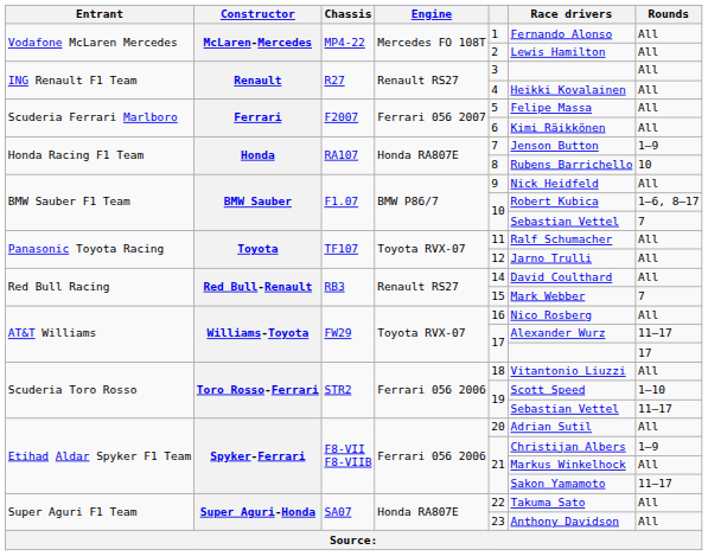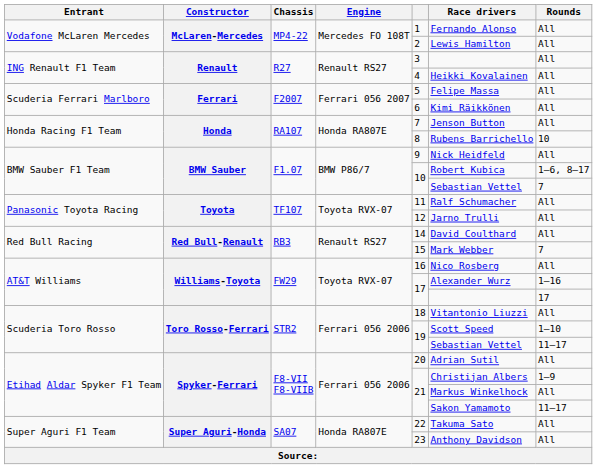row 8 | Rounds: 1–9 -> All
row 18 | Rounds: 11–17 -> 1–16
